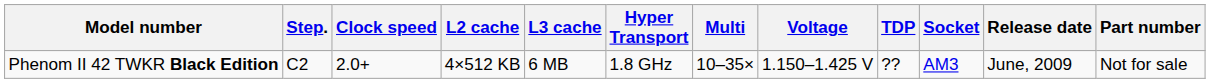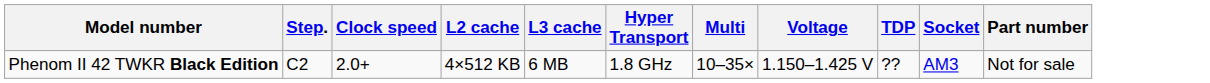- column: Release date | June, 2009
